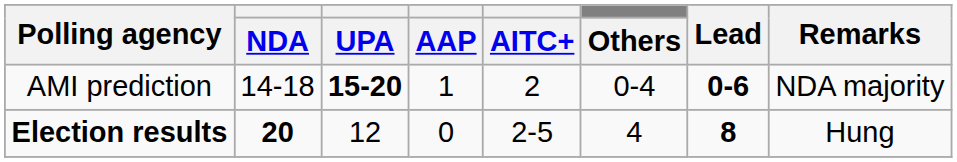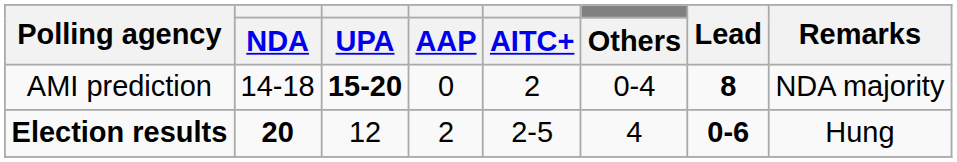AMI prediction | AAP: 1 -> 0
AMI prediction | Lead: 0-6 -> 8
Election results | AAP: 0 -> 2
Election results | Lead: 8 -> 0-6
